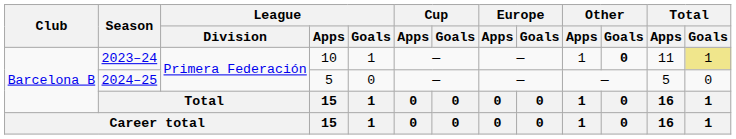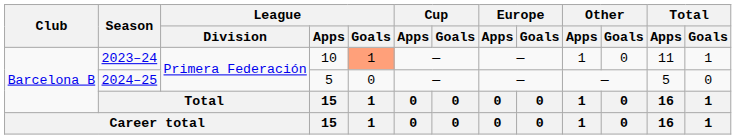2023–24 | League / Goals: no background -> lightsalmon background
2023–24 | Other / Goals: bold -> normal
2023–24 | Total / Goals: khaki background -> no background
